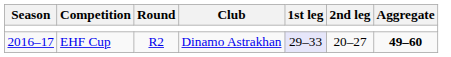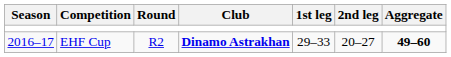EHF Cup | Club: normal -> bold
EHF Cup | 1st leg: lavender background -> no background
